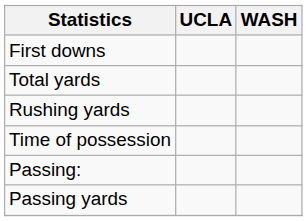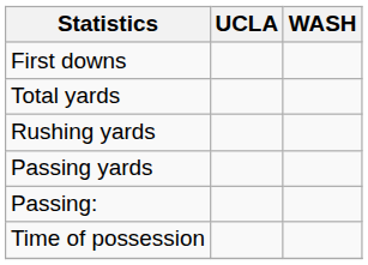rows swapped: Passing yards <-> Time of possession
